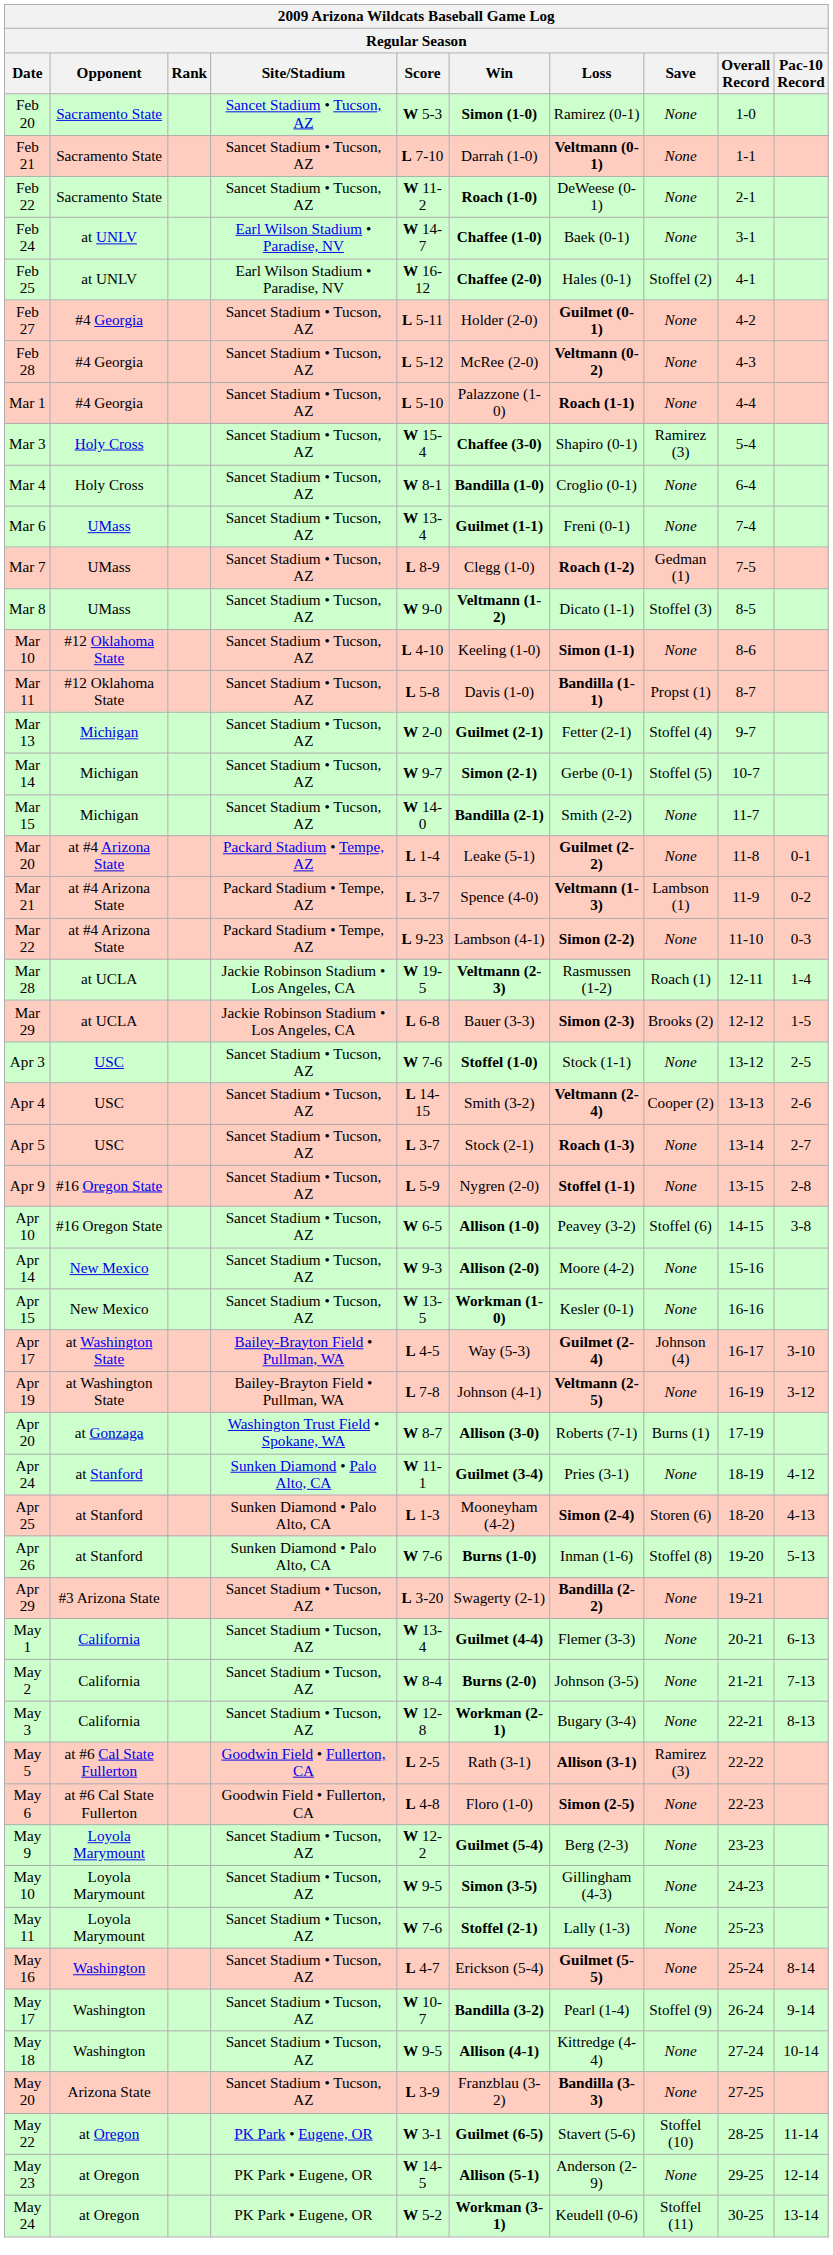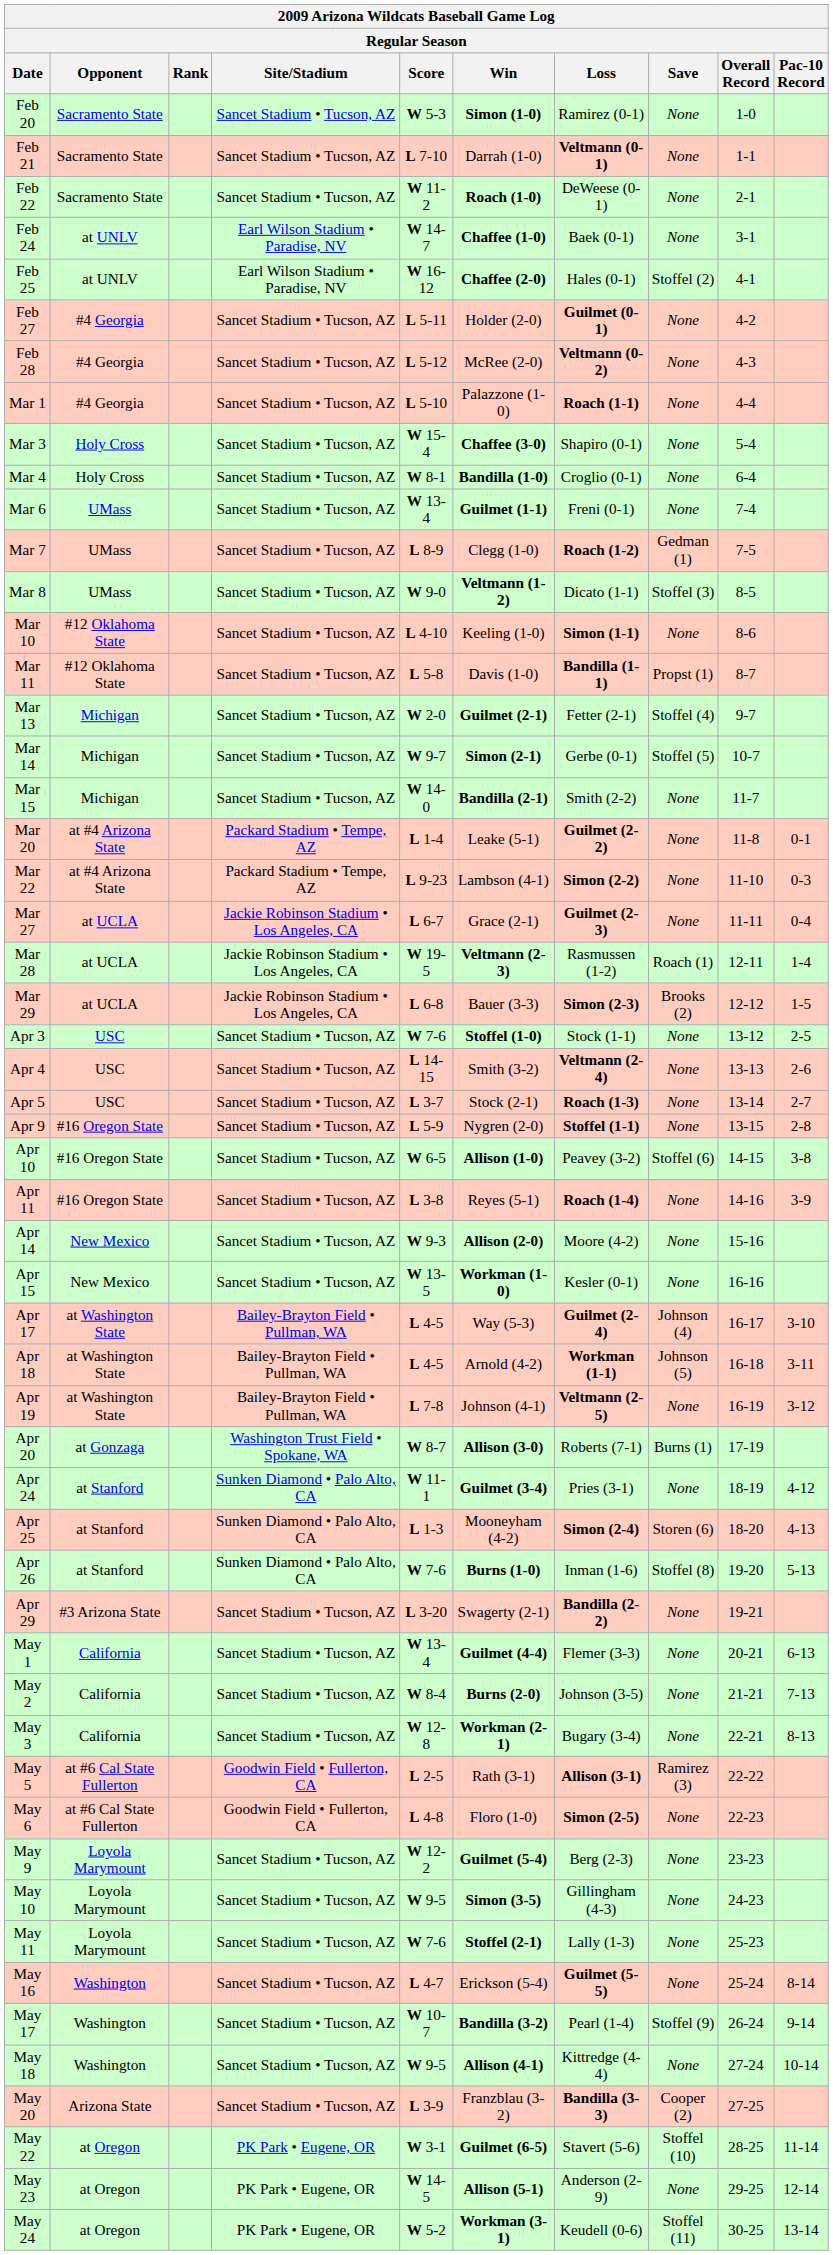Mar 3 | Save: Ramirez (3) -> None
- row: Mar 21 | at #4 Arizona State | Packard Stadium • Tempe, AZ | L 3-7 | Spence (4-0) | Veltmann (1-3) | Lambson (1) | 11-9 | 0-2
+ row: Mar 27 | at UCLA | Jackie Robinson Stadium • Los Angeles, CA | L 6-7 | Grace (2-1) | Guilmet (2-3) | None | 11-11 | 0-4
Apr 4 | Save: Cooper (2) -> None
+ row: Apr 11 | #16 Oregon State | Sancet Stadium • Tucson, AZ | L 3-8 | Reyes (5-1) | Roach (1-4) | None | 14-16 | 3-9
+ row: Apr 18 | at Washington State | Bailey-Brayton Field • Pullman, WA | L 4-5 | Arnold (4-2) | Workman (1-1) | Johnson (5) | 16-18 | 3-11
May 20 | Save: None -> Cooper (2)
